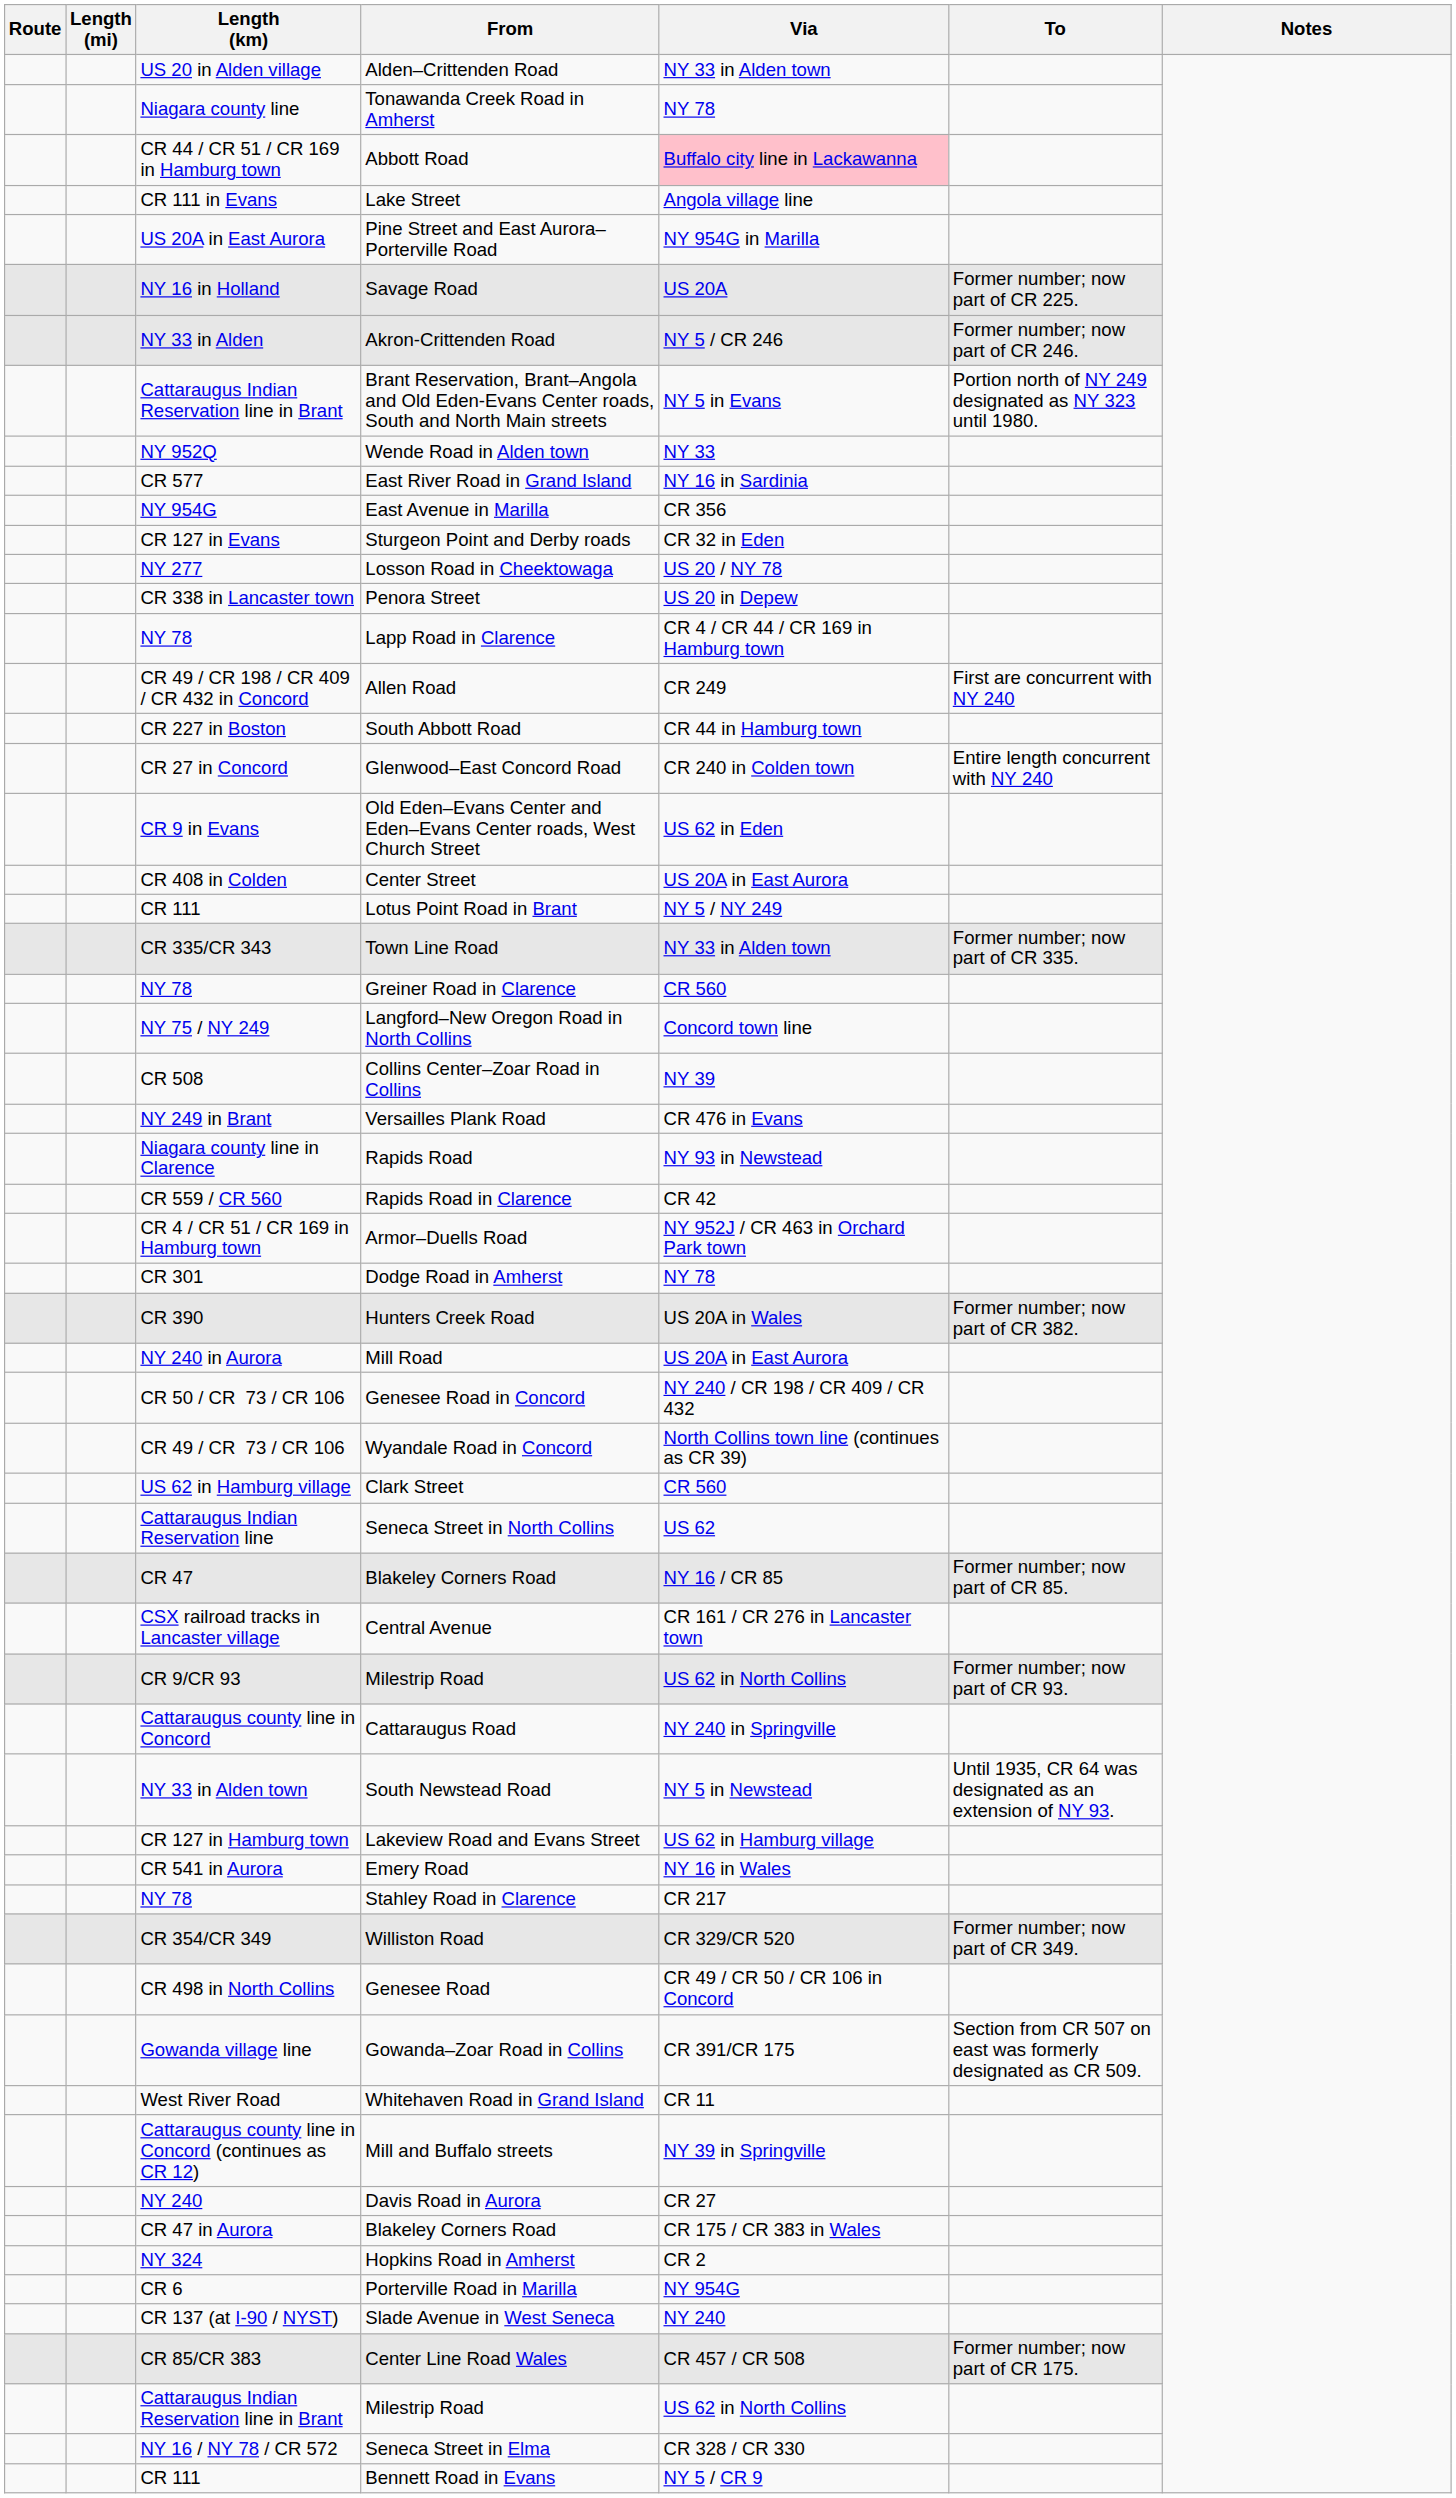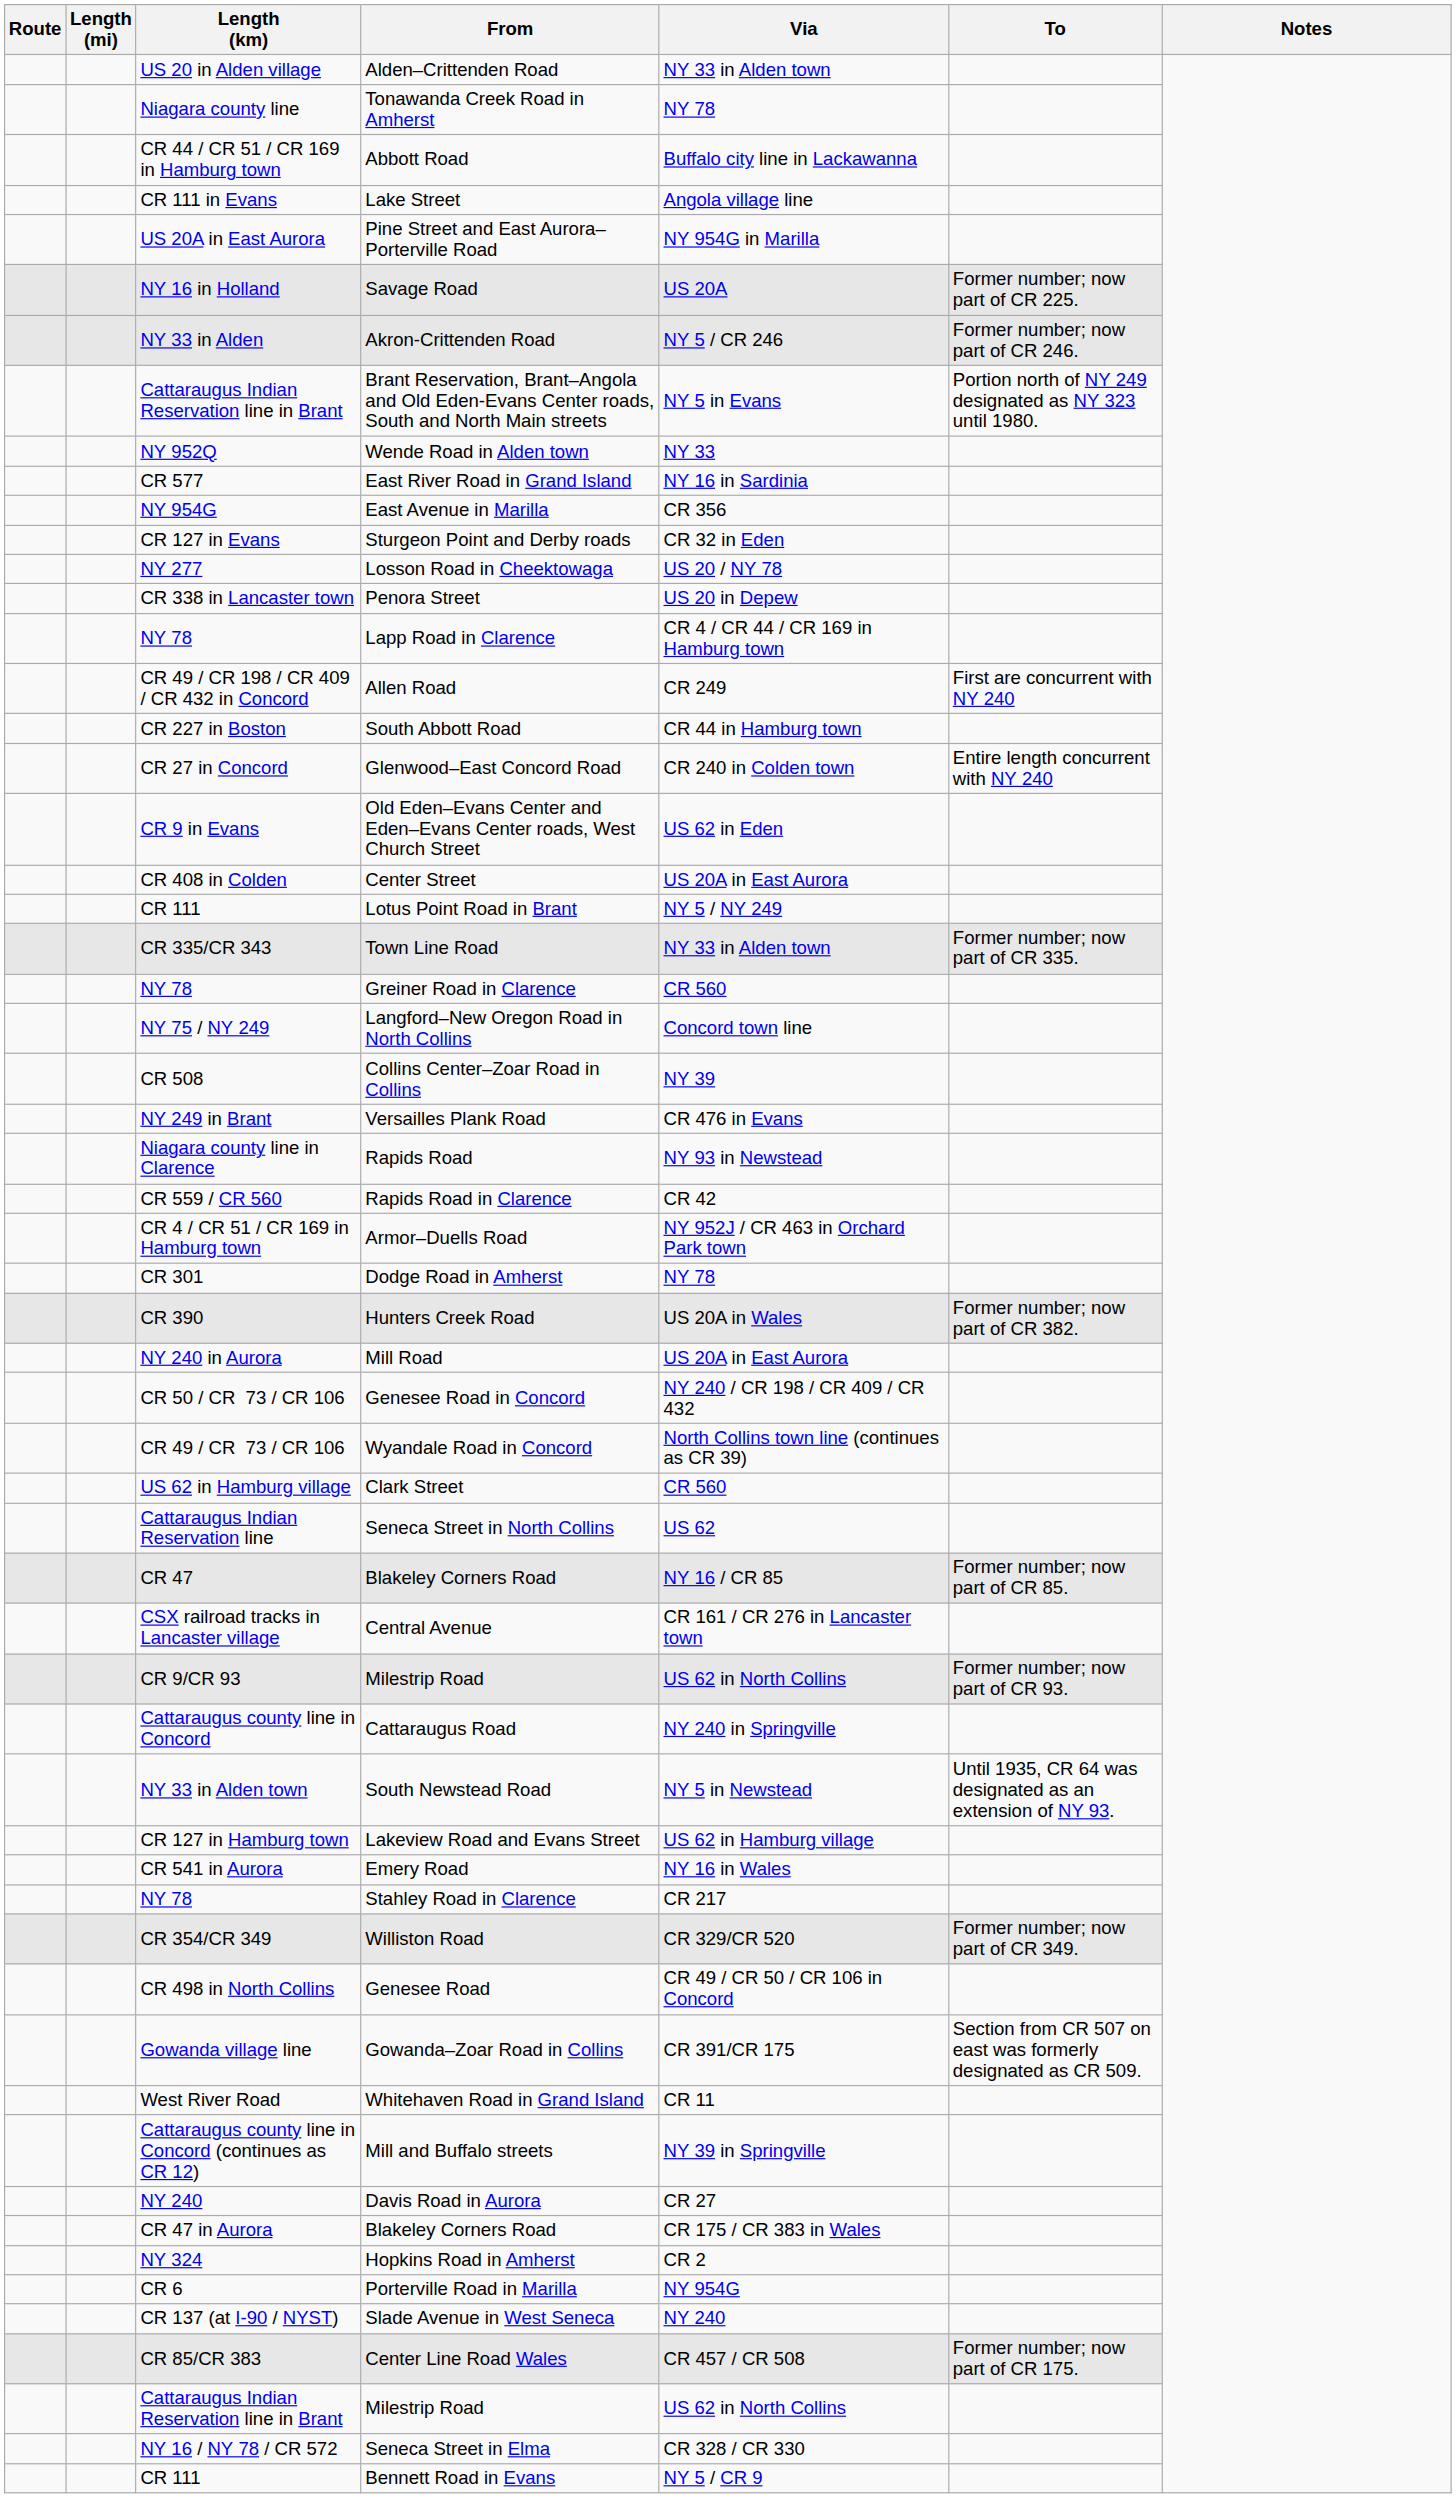Abbott Road | Via: pink background -> no background
